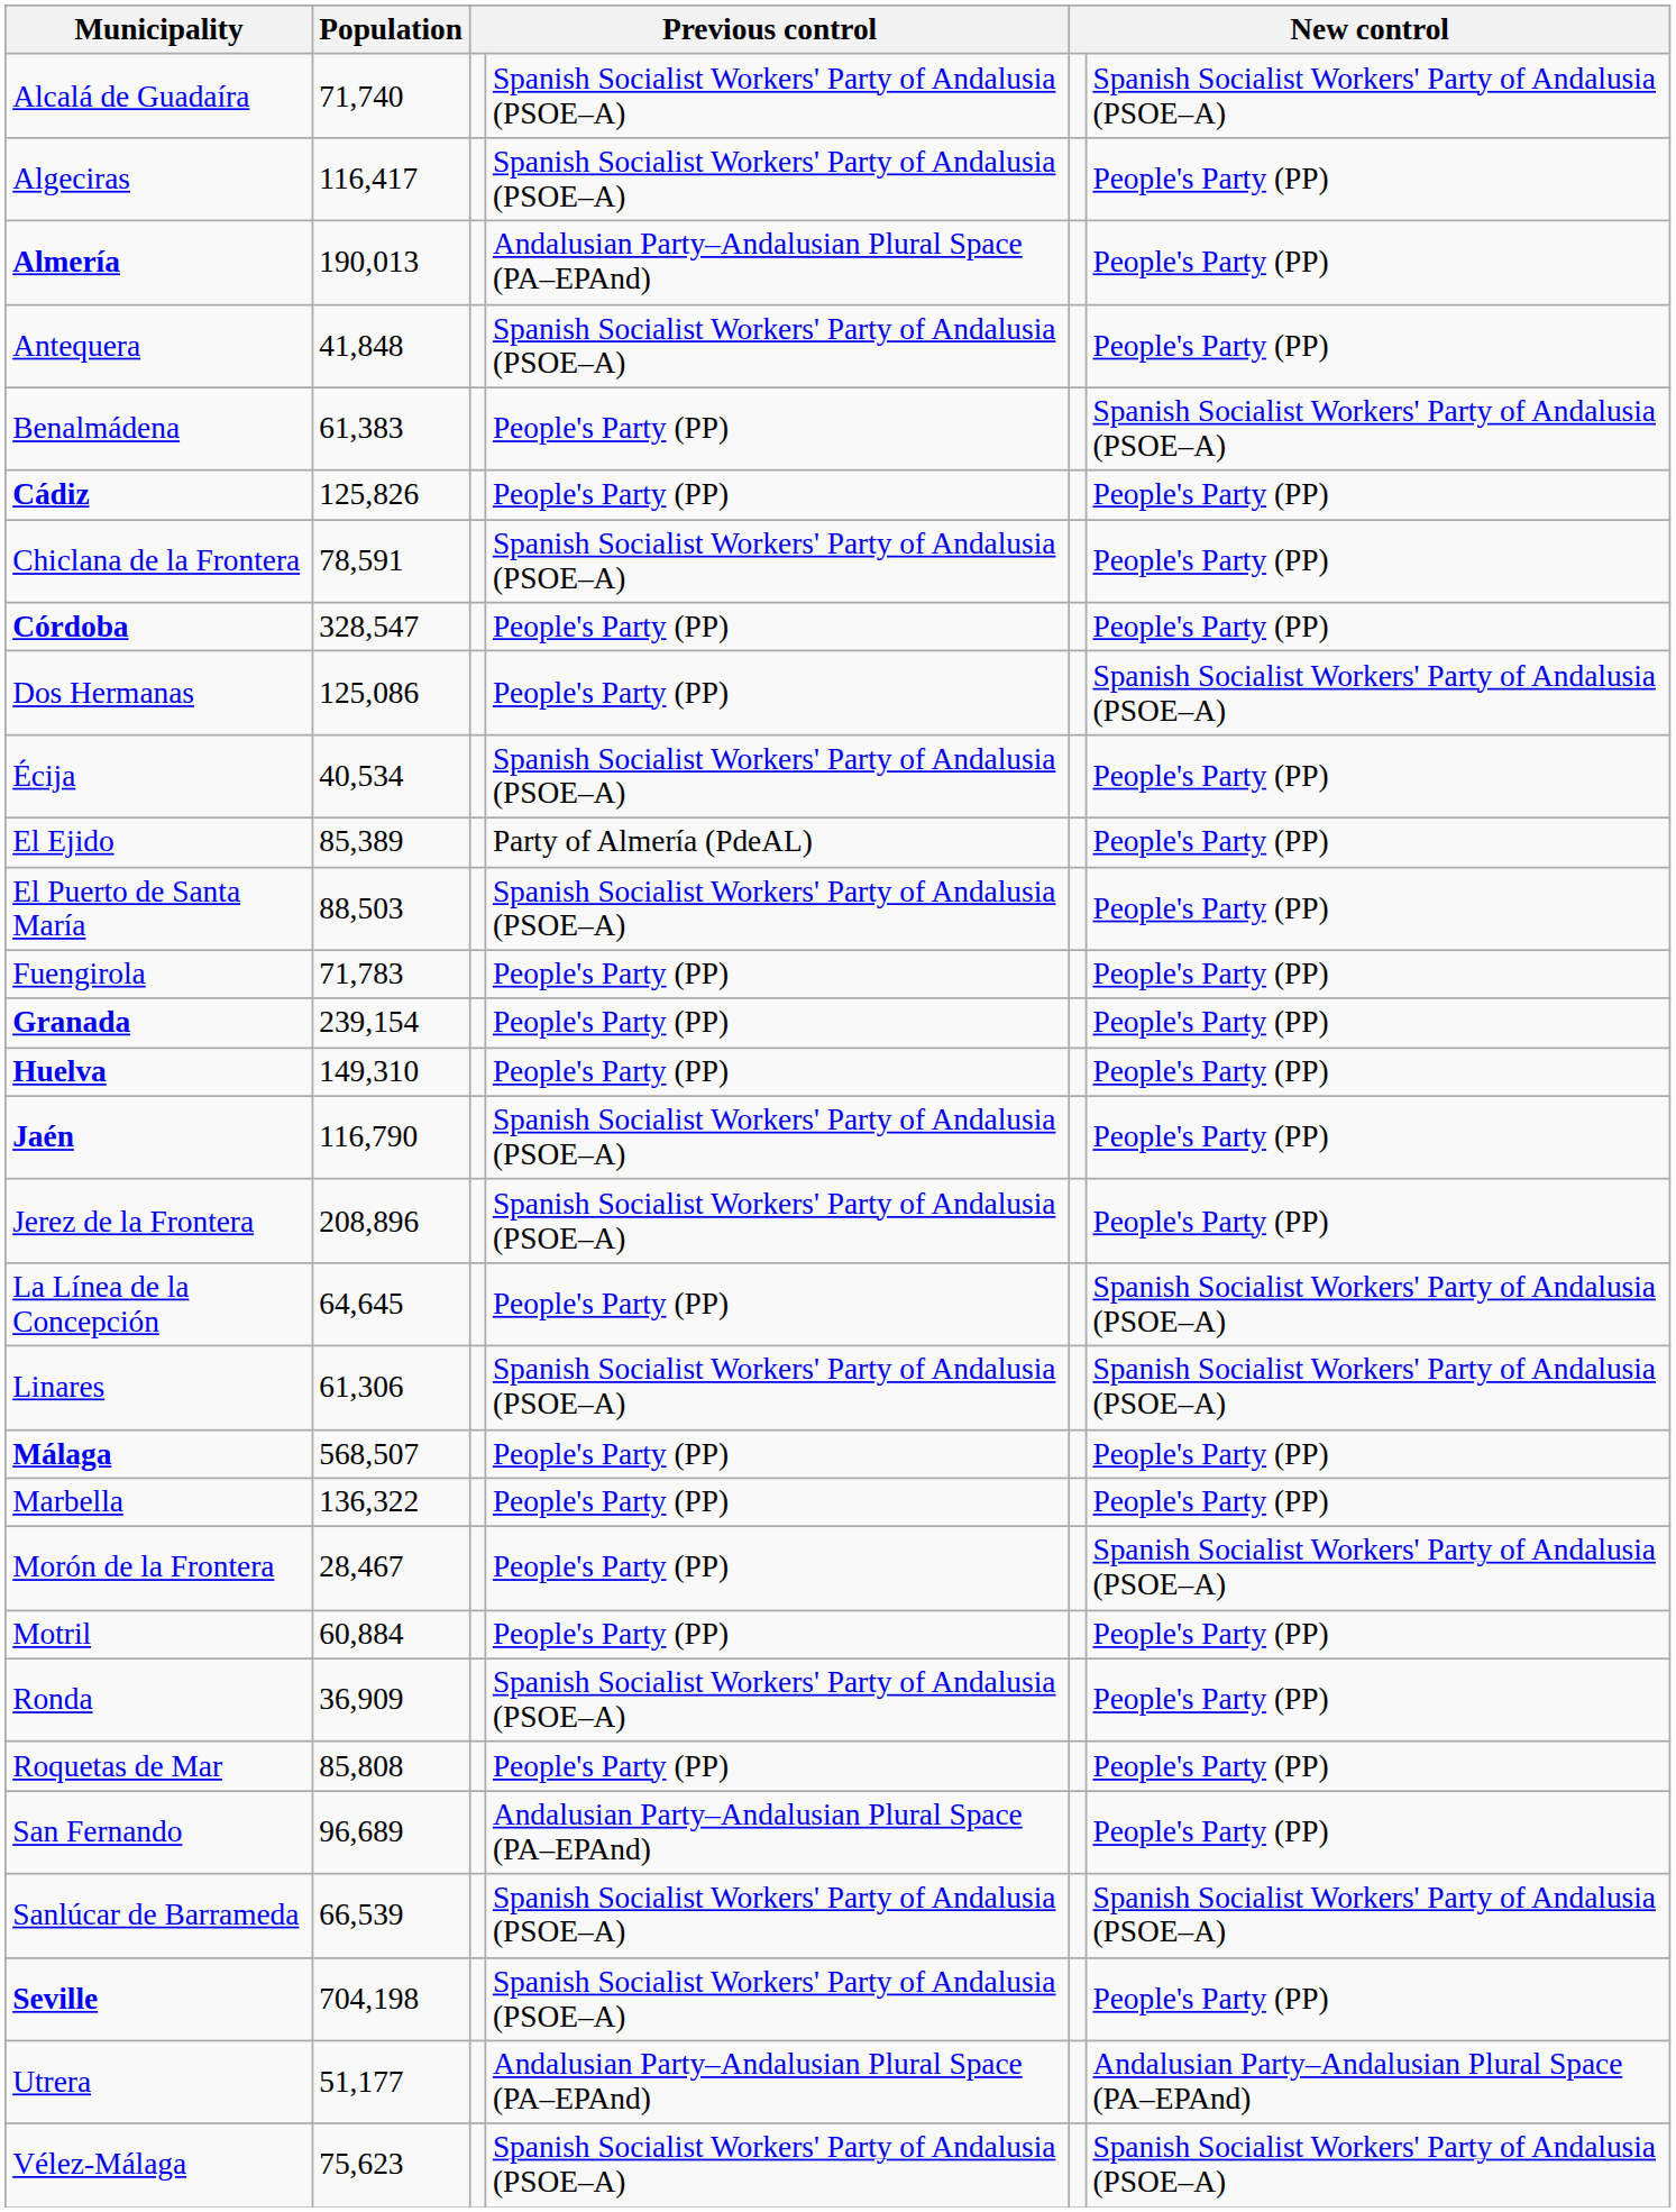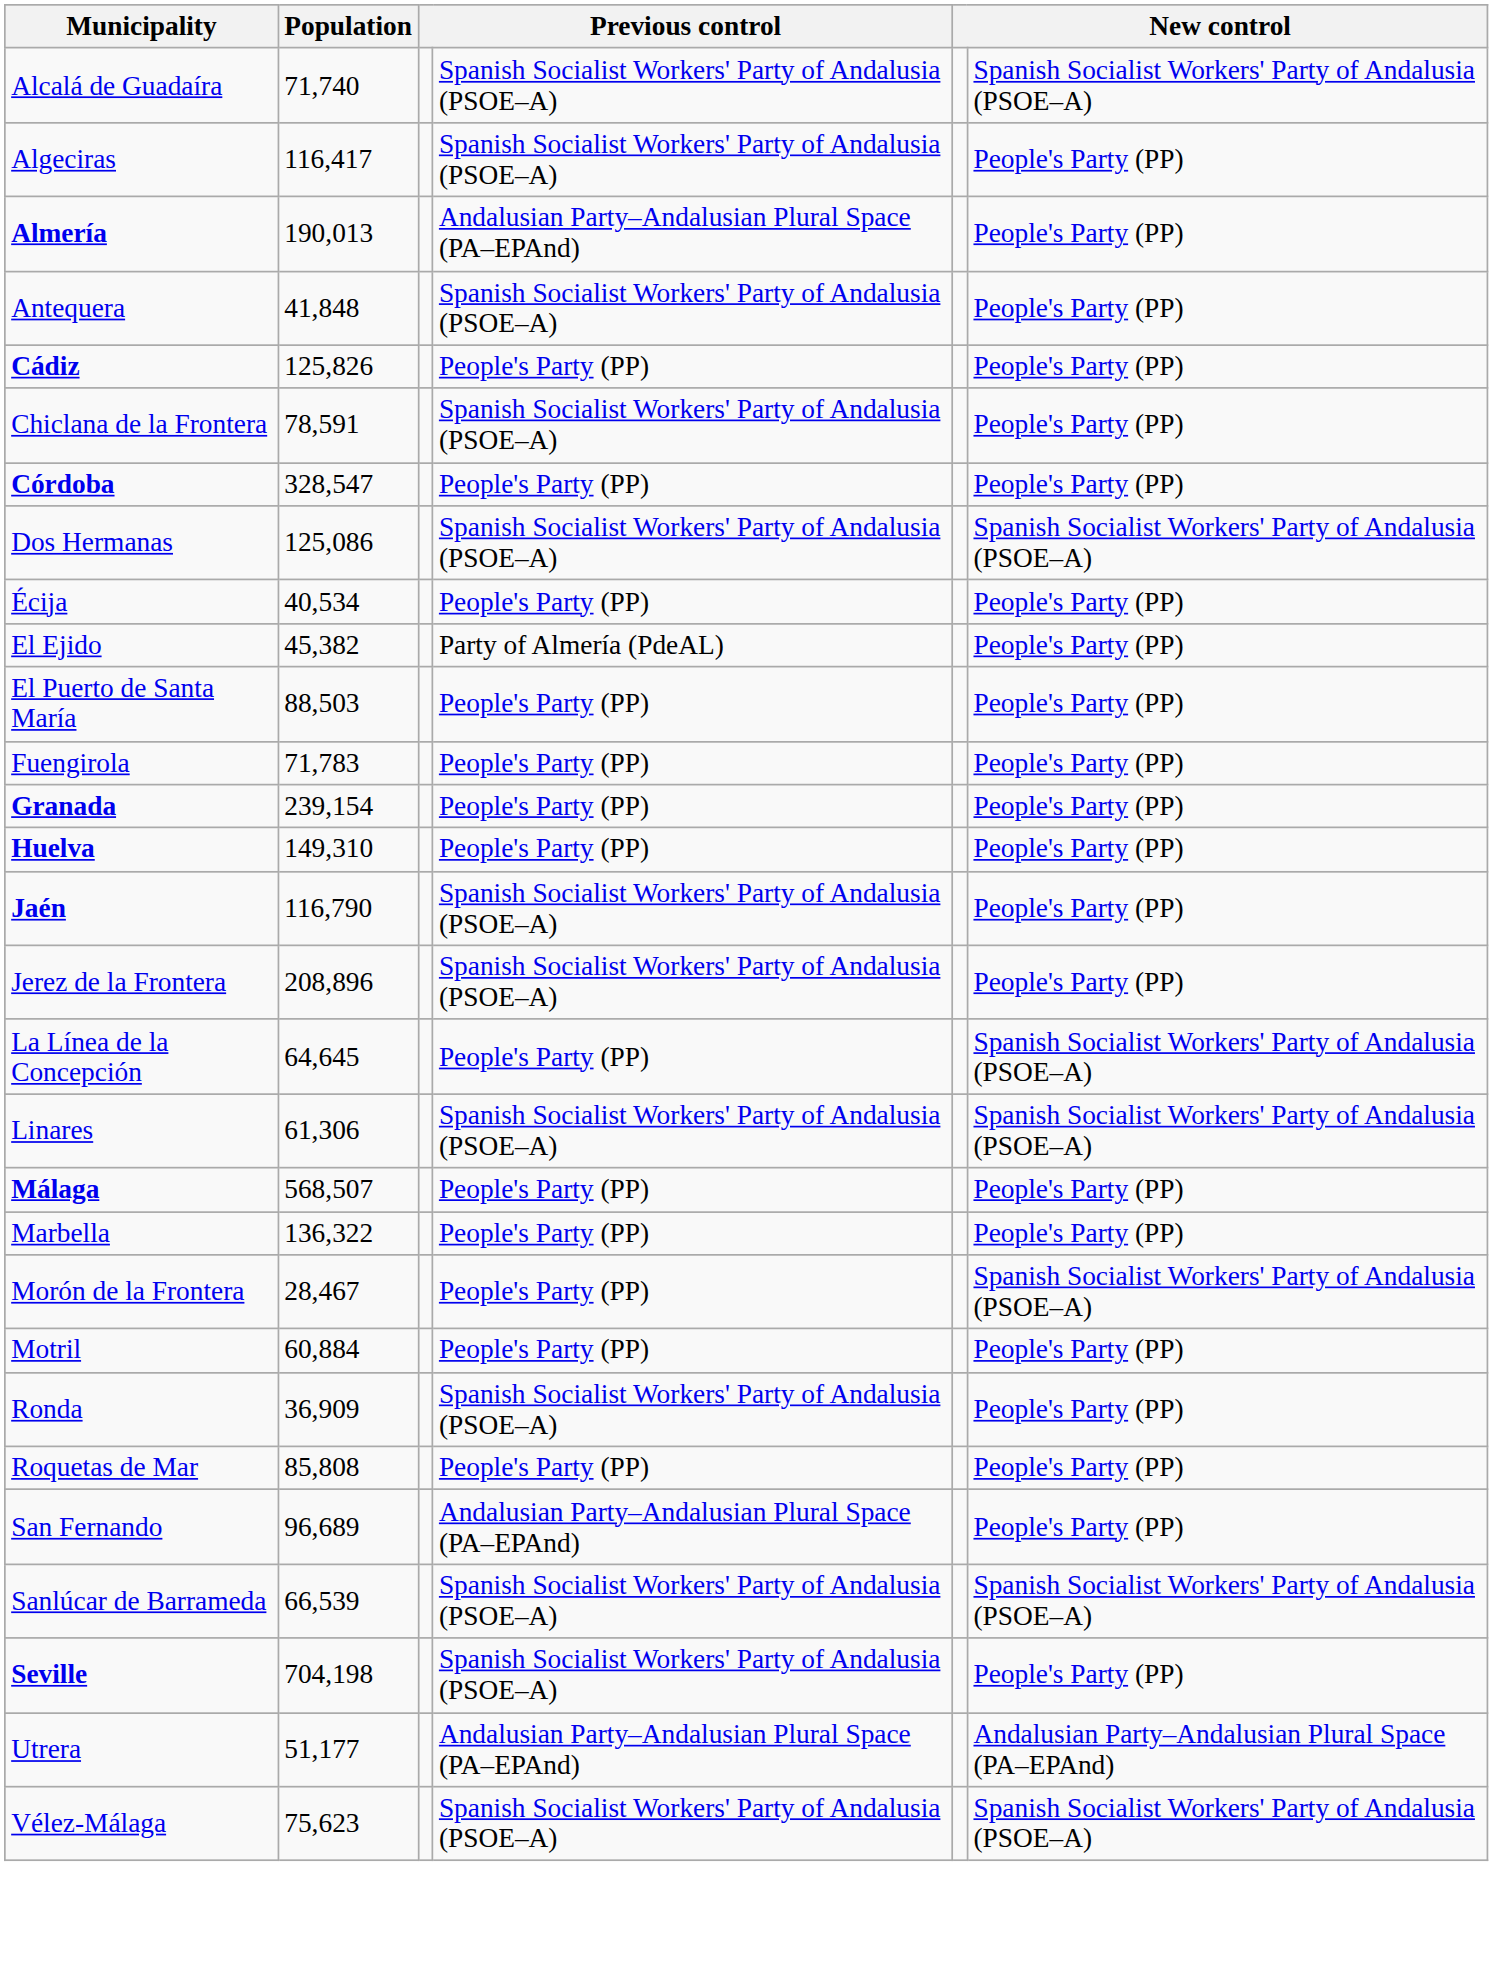- row: Benalmádena | 61,383 | People's Party (PP) | Spanish Socialist Workers' Party of Andalusia (PSOE–A)
Dos Hermanas | column 4: People's Party (PP) -> Spanish Socialist Workers' Party of Andalusia (PSOE–A)
Écija | column 4: Spanish Socialist Workers' Party of Andalusia (PSOE–A) -> People's Party (PP)
El Ejido | Population: 85,389 -> 45,382
El Puerto de Santa María | column 4: Spanish Socialist Workers' Party of Andalusia (PSOE–A) -> People's Party (PP)
